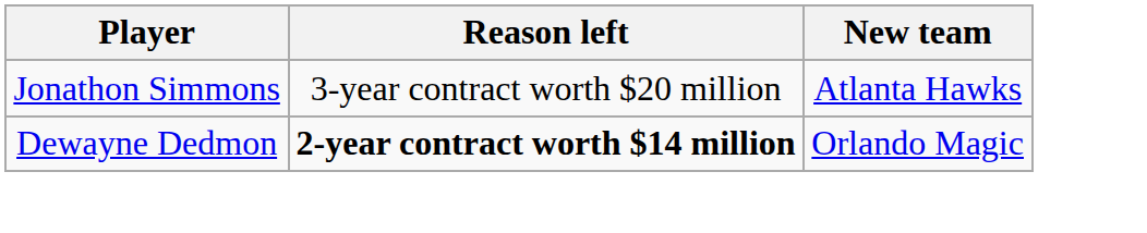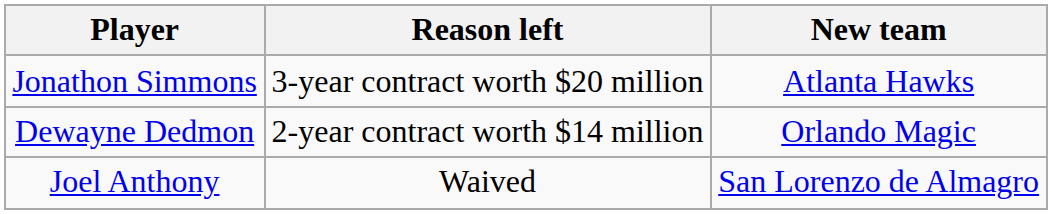Dewayne Dedmon | Reason left: bold -> normal
+ row: Joel Anthony | Waived | San Lorenzo de Almagro
